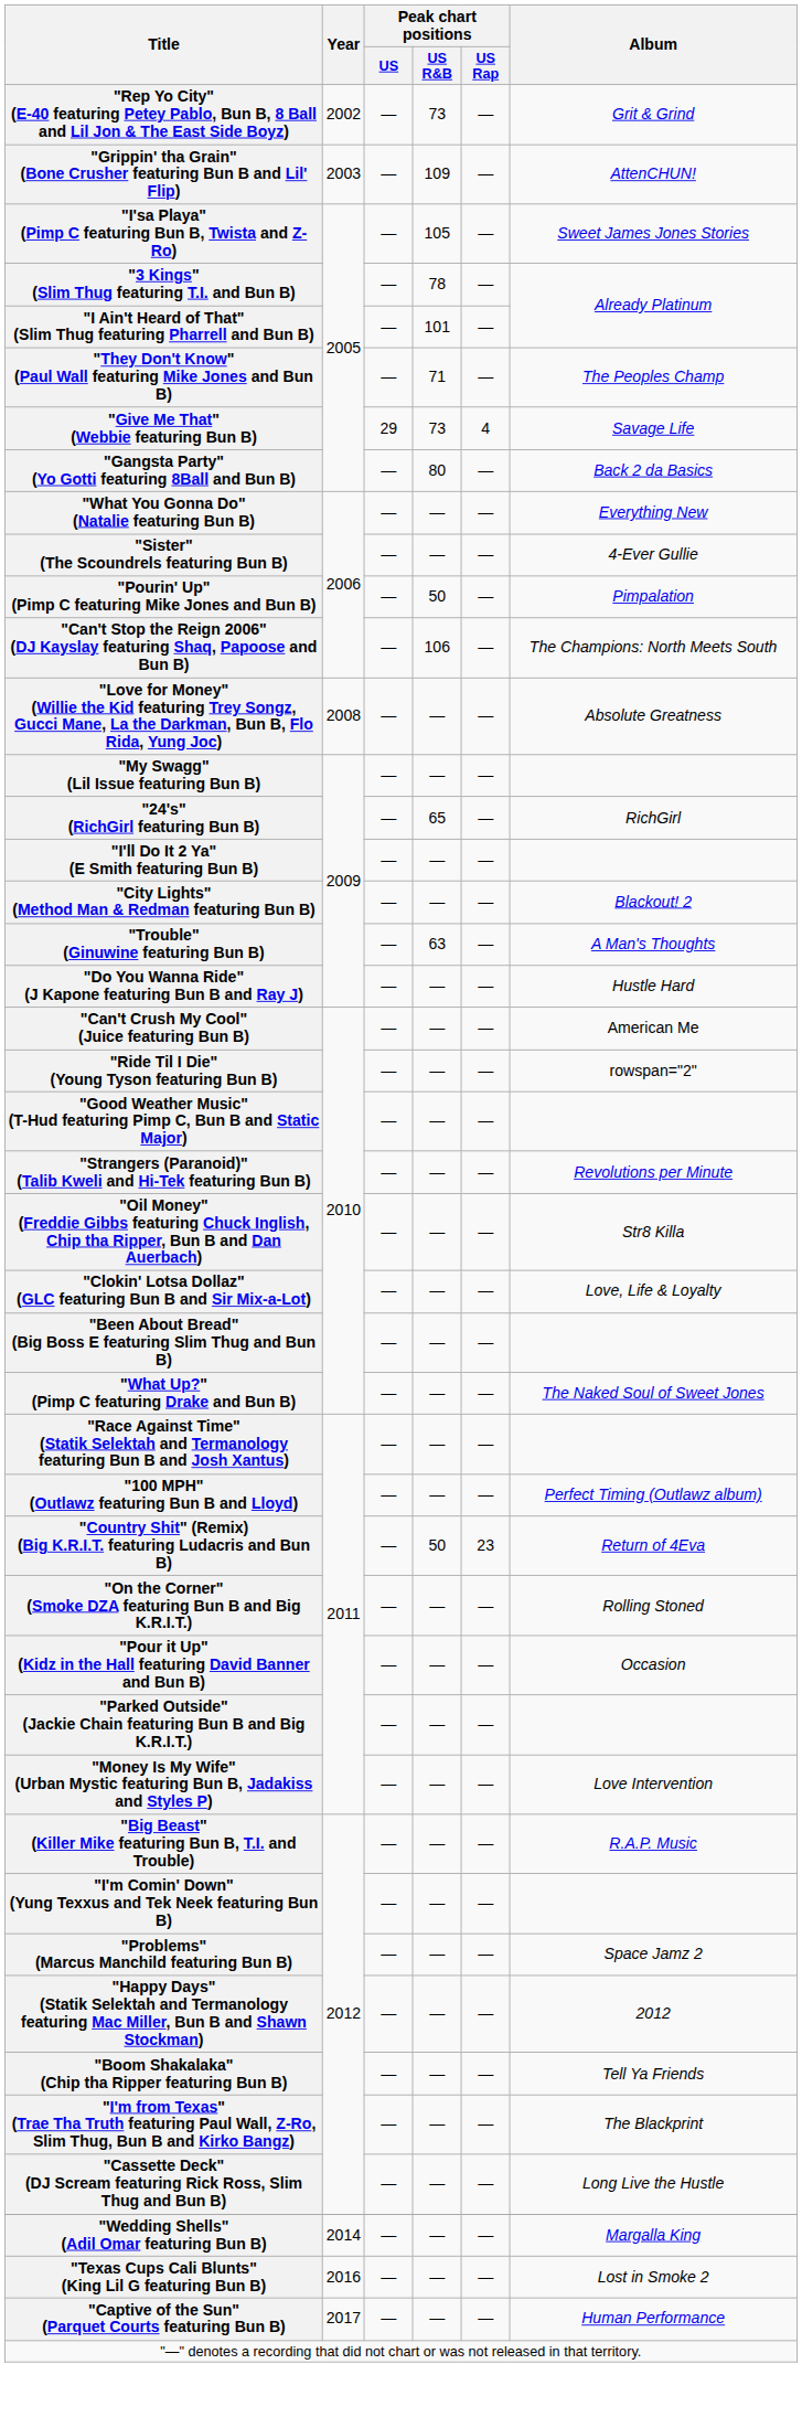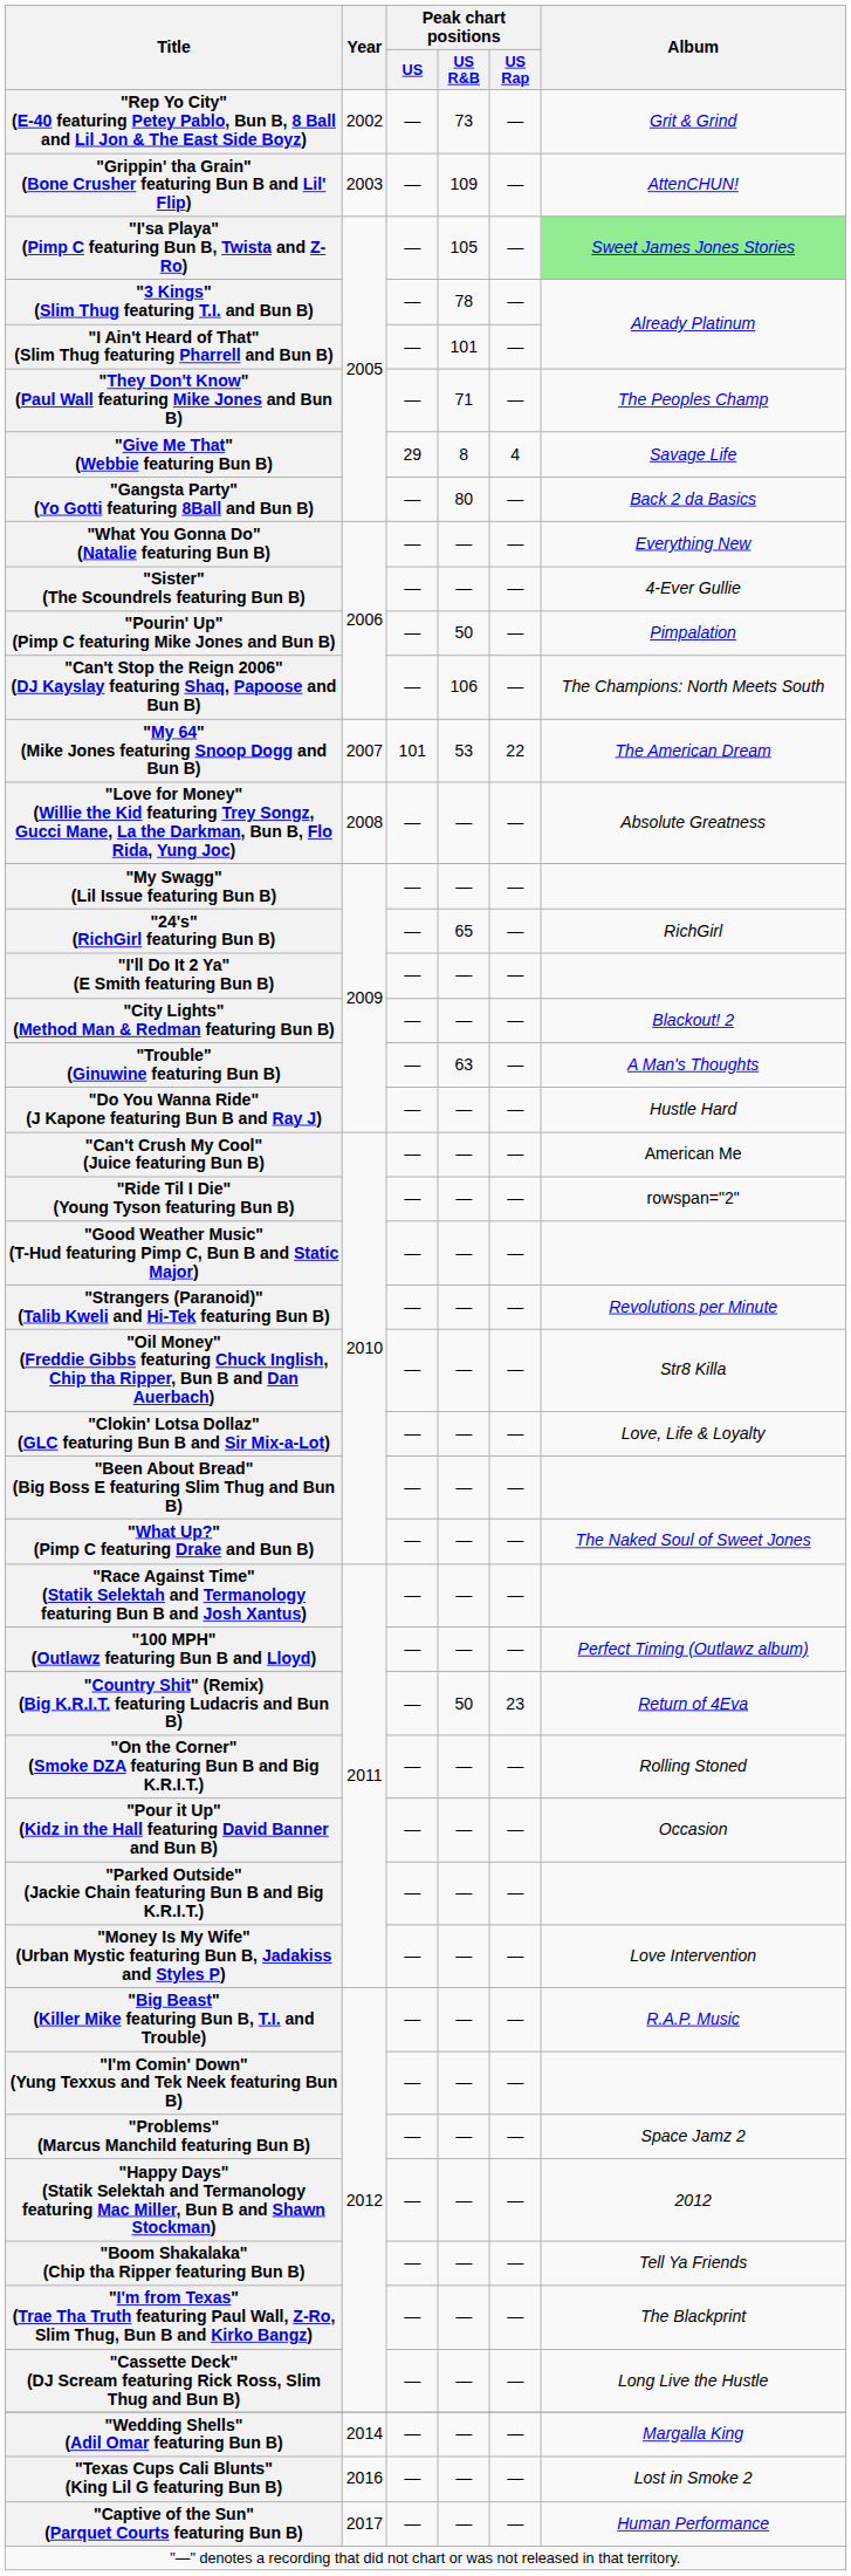"I'sa Playa" (Pimp C featuring Bun B, Twista and Z-Ro) | Album: no background -> lightgreen background
"Give Me That" (Webbie featuring Bun B) | Peak chart positions / US R&B: 73 -> 8
+ row: "My 64" (Mike Jones featuring Snoop Dogg and Bun B) | 2007 | 101 | 53 | 22 | The American Dream
